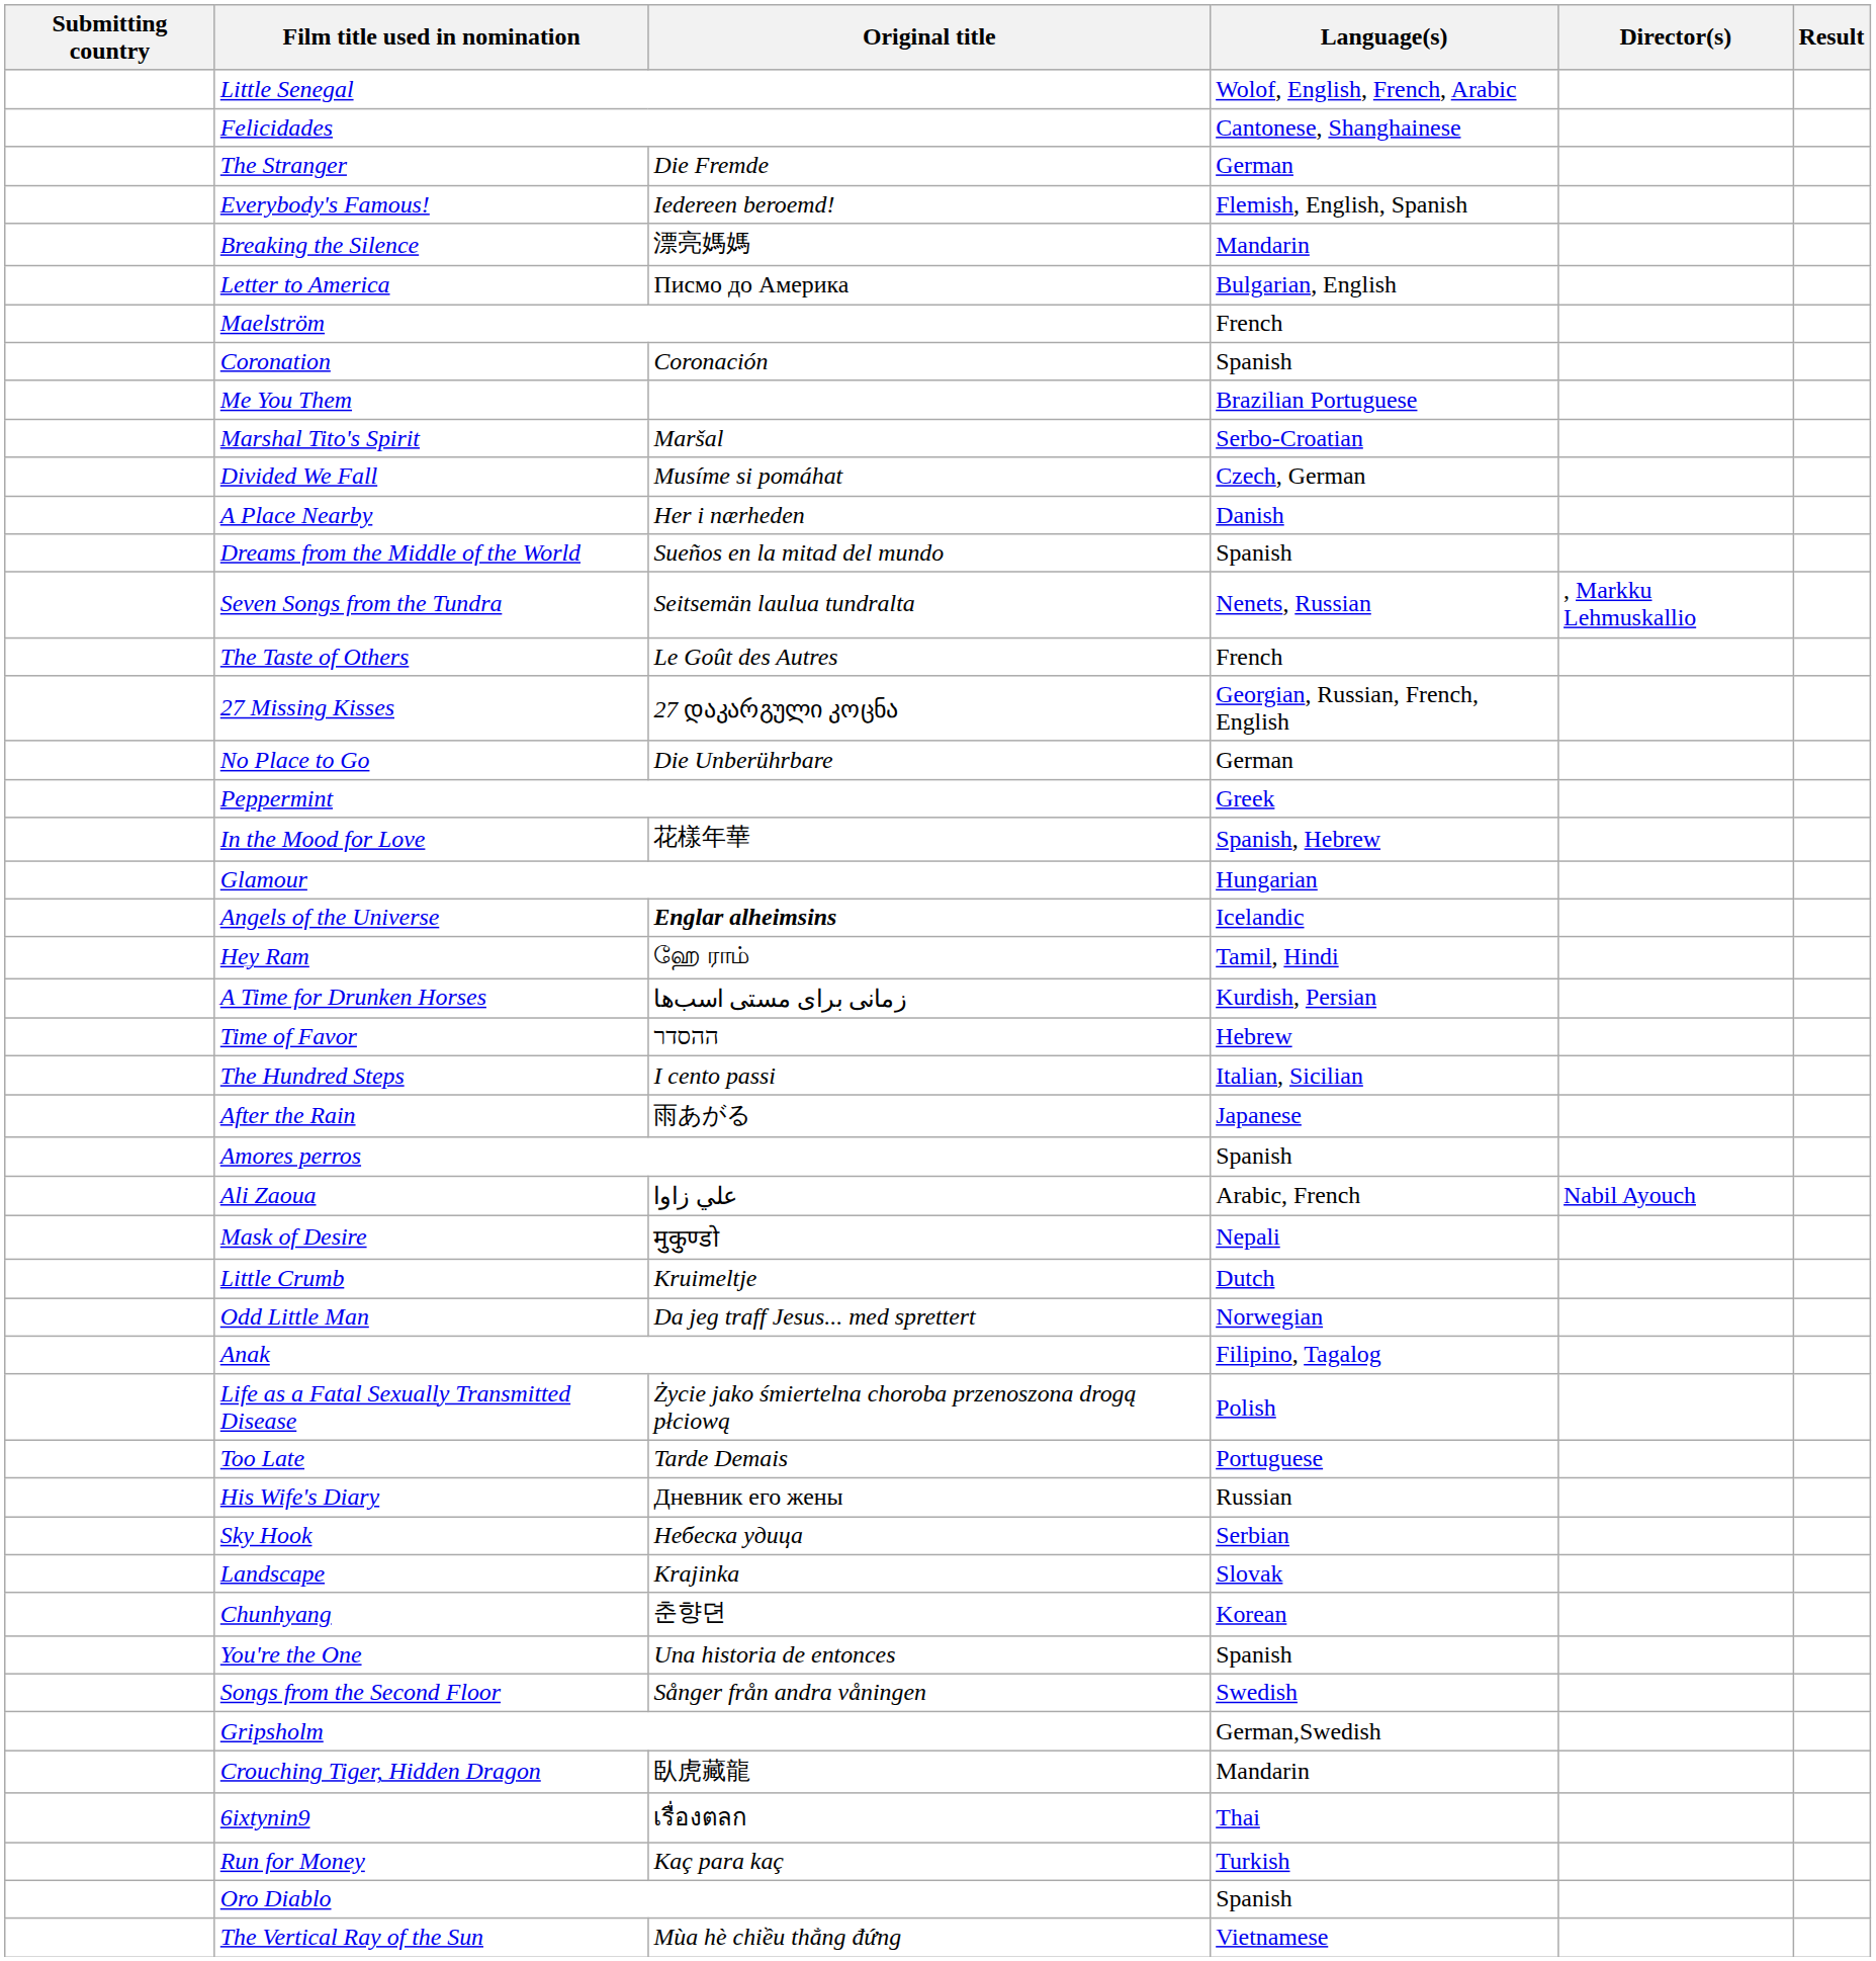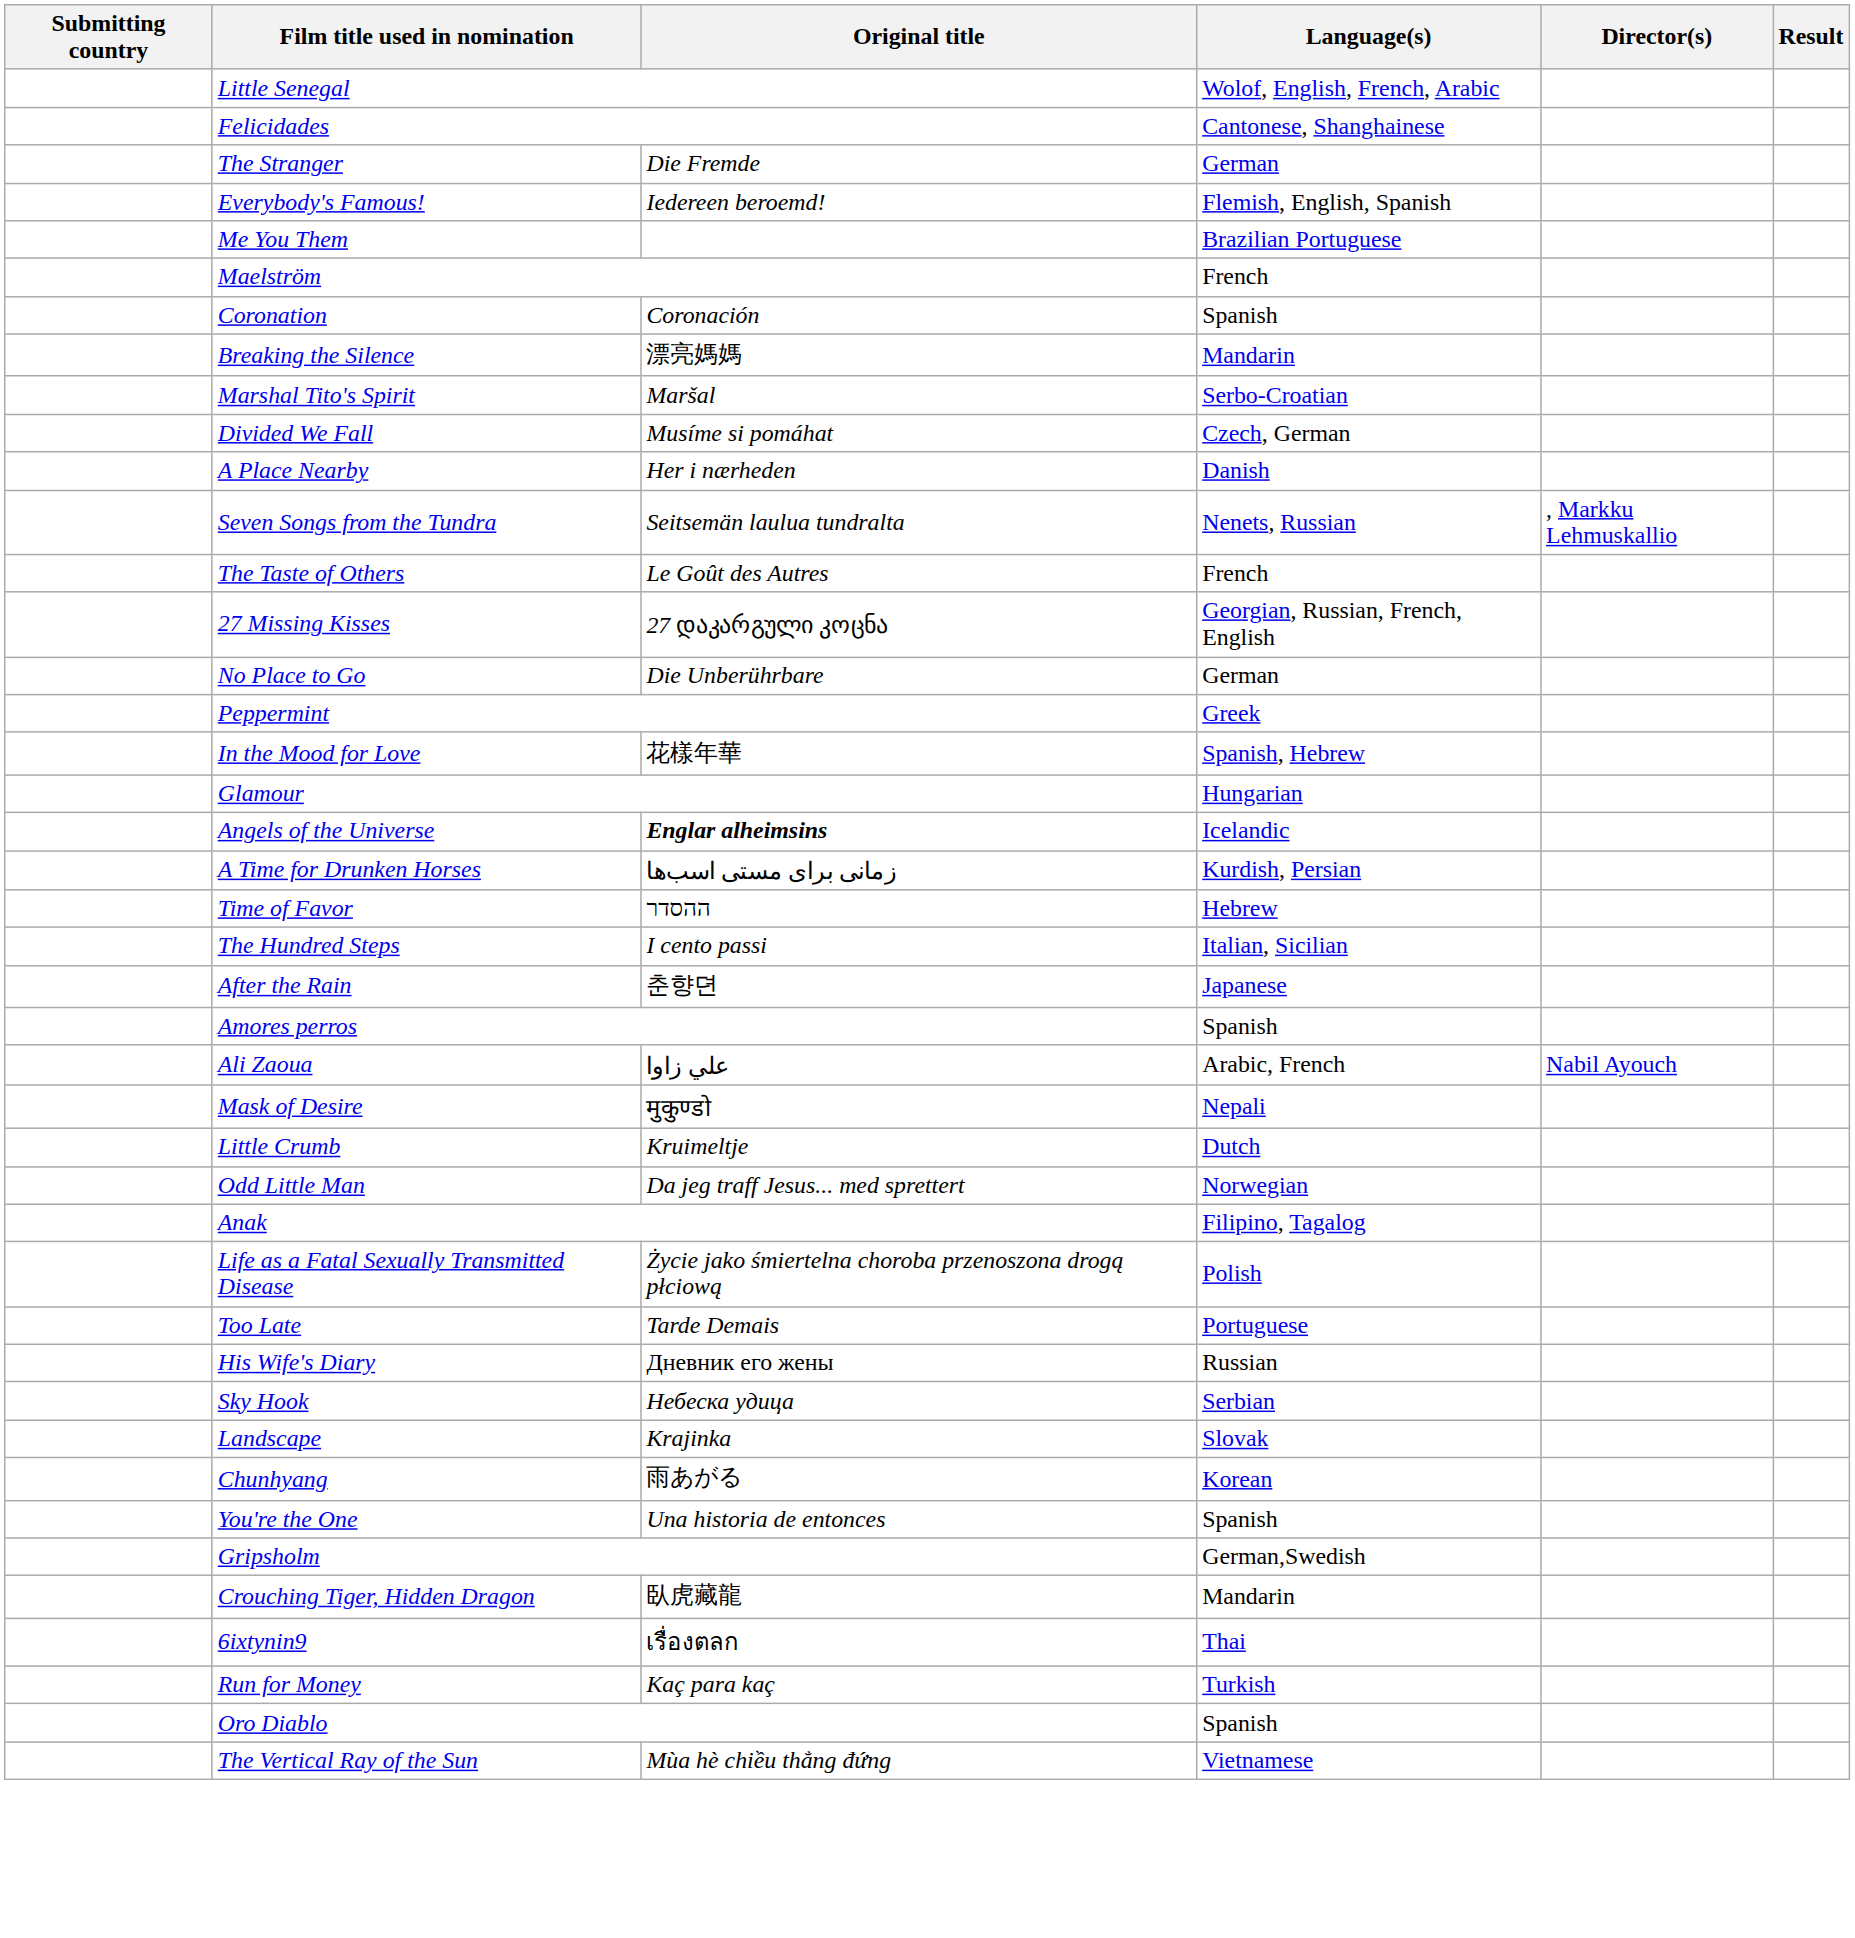rows swapped: Me You Them <-> Breaking the Silence
- row: Letter to America | Писмо до Америка | Bulgarian, English
- row: Dreams from the Middle of the World | Sueños en la mitad del mundo | Spanish
- row: Hey Ram | ஹே ராம் | Tamil, Hindi
After the Rain | Original title: 雨あがる -> 춘향뎐
Chunhyang | Original title: 춘향뎐 -> 雨あがる
- row: Songs from the Second Floor | Sånger från andra våningen | Swedish
